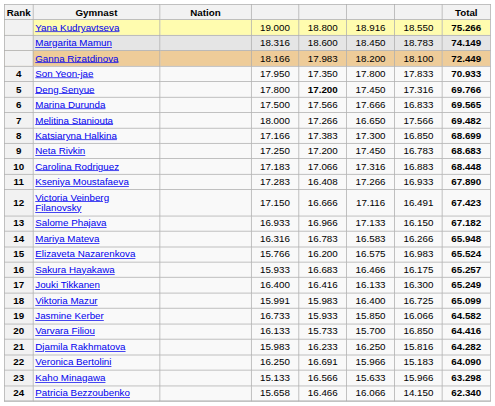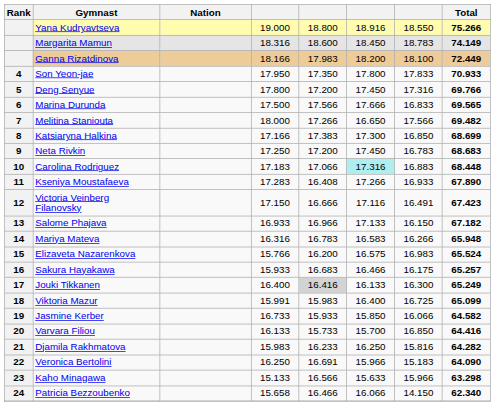Deng Senyue | column 5: bold -> normal
Carolina Rodriguez | column 6: no background -> paleturquoise background
Jouki Tikkanen | column 5: no background -> lightgrey background
